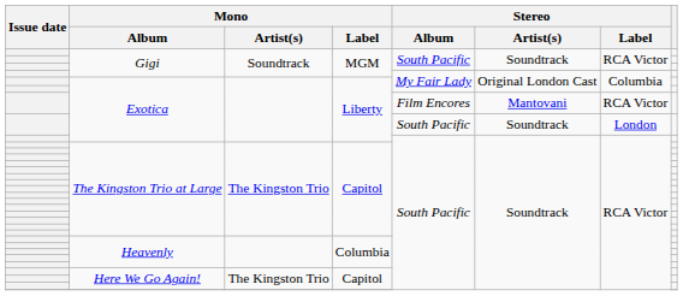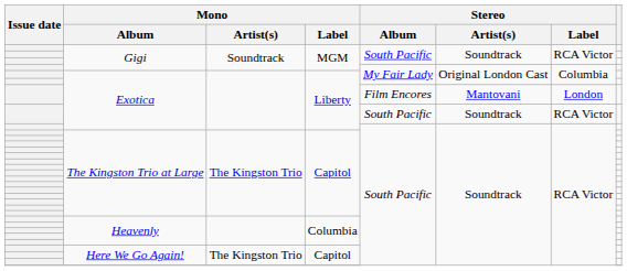row 9 | Stereo / Label: RCA Victor -> London
row 10 | Stereo / Label: London -> RCA Victor
